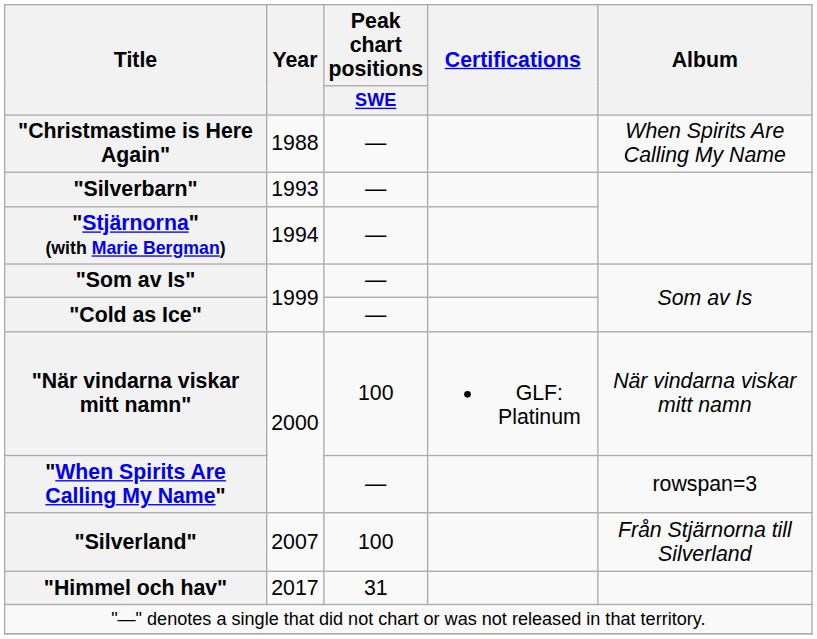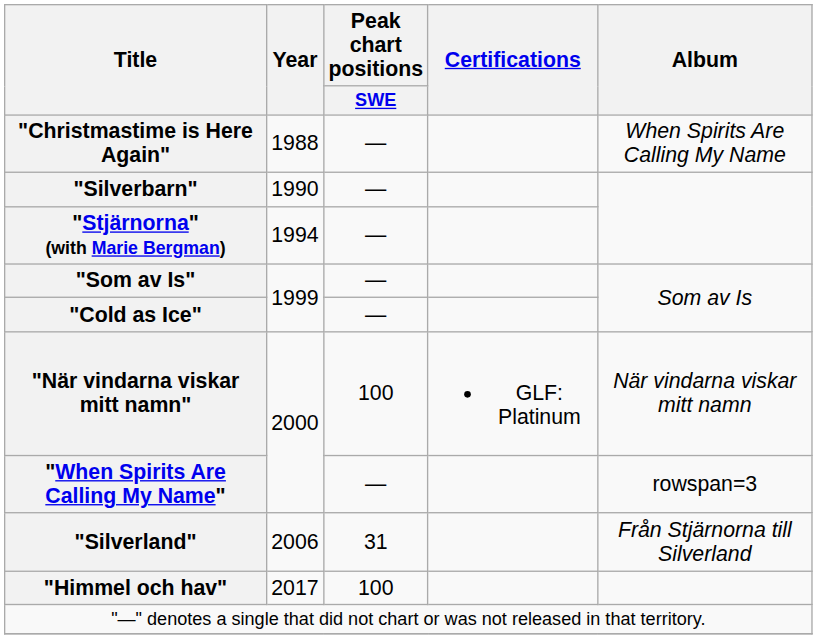"Silverbarn" | Year: 1993 -> 1990
"Silverland" | Year: 2007 -> 2006
"Silverland" | Peak chart positions / SWE: 100 -> 31
"Himmel och hav" | Peak chart positions / SWE: 31 -> 100
